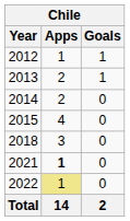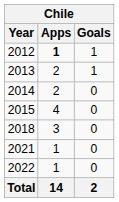2012 | Apps: normal -> bold
2021 | Apps: bold -> normal
2022 | Apps: khaki background -> no background
